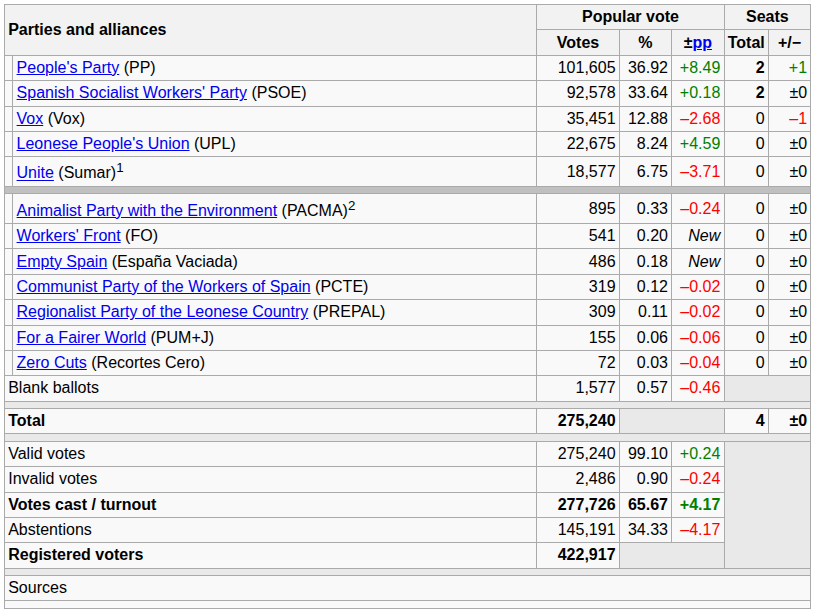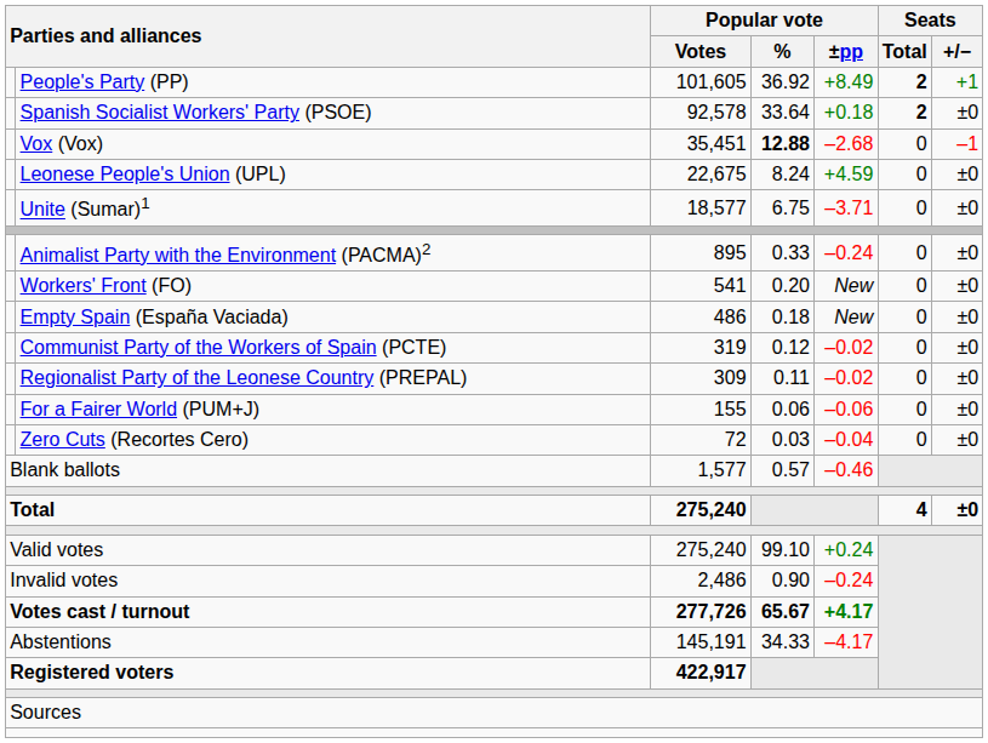Vox (Vox) | Popular vote / %: normal -> bold
